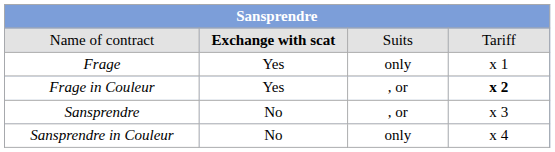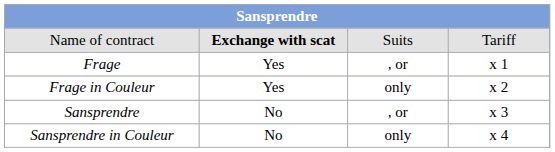Frage | column 3: only -> , or
Frage in Couleur | column 3: , or -> only
Frage in Couleur | column 4: bold -> normal
